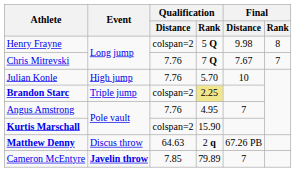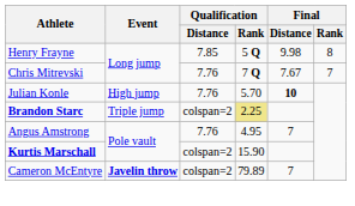Henry Frayne | Qualification / Distance: colspan=2 -> 7.85
Julian Konle | Final / Distance: normal -> bold
- row: Matthew Denny | Discus throw | 64.63 | 2 q | 67.26 PB
Cameron McEntyre | Qualification / Distance: 7.85 -> colspan=2
